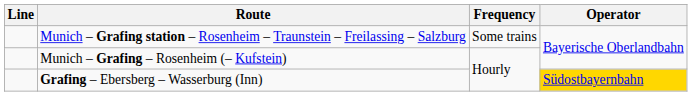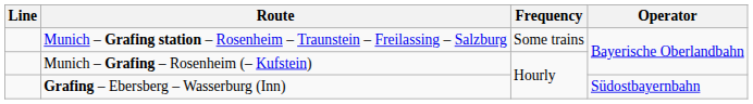Grafing – Ebersberg – Wasserburg (Inn) | Operator: gold background -> no background
